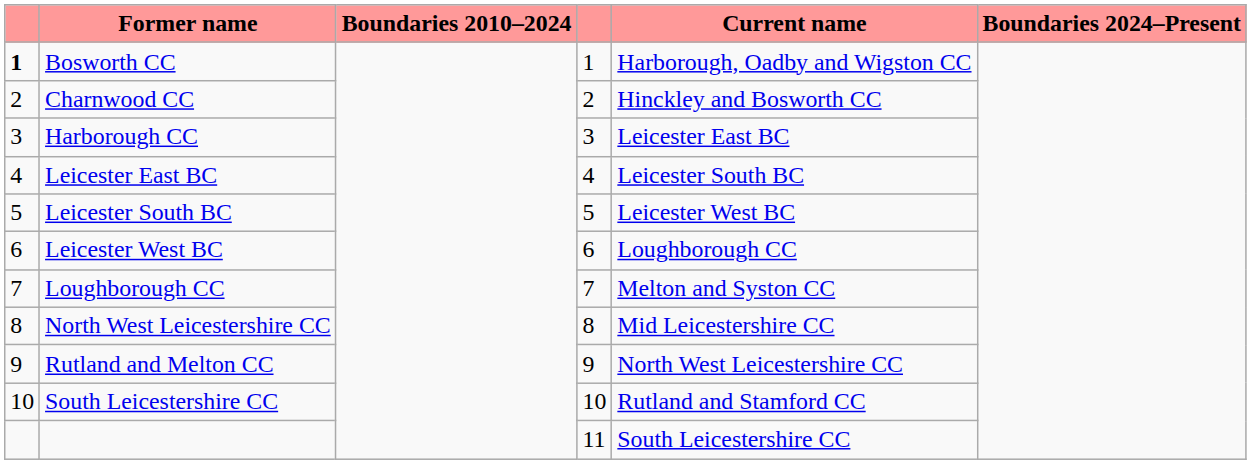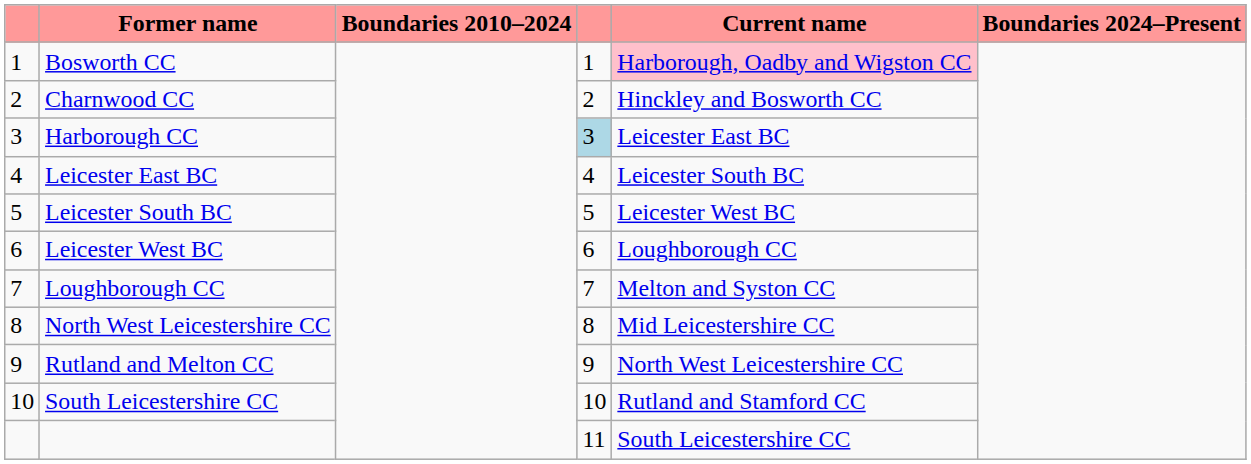Bosworth CC | column 1: bold -> normal
Bosworth CC | Current name: no background -> pink background
Harborough CC | column 4: no background -> lightblue background
